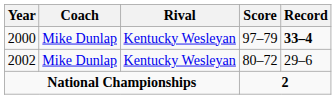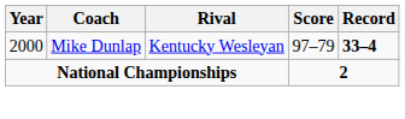- row: 2002 | Mike Dunlap | Kentucky Wesleyan | 80–72 | 29–6
